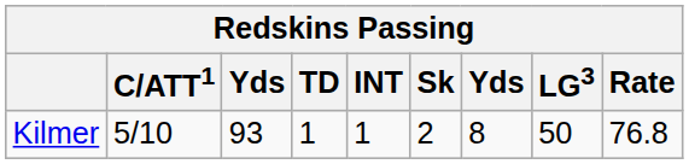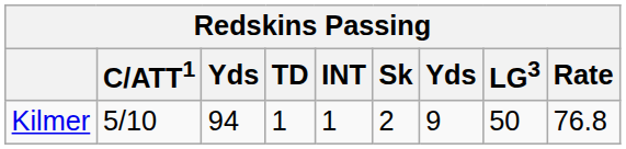Kilmer | column 3: 93 -> 94
Kilmer | column 7: 8 -> 9
